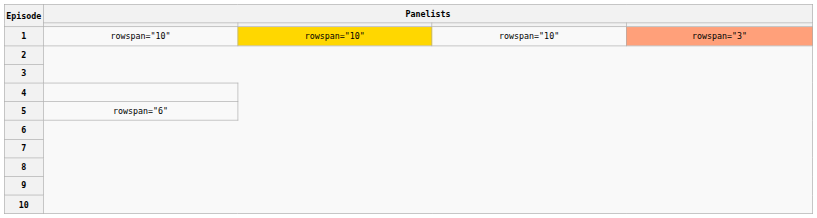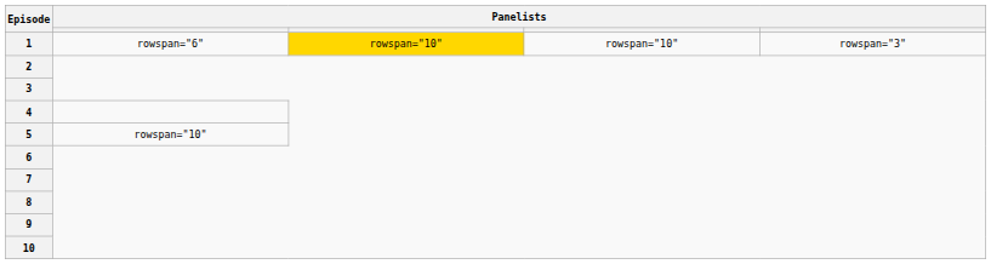1 | column 2: rowspan="10" -> rowspan="6"
1 | column 5: lightsalmon background -> no background
5 | column 2: rowspan="6" -> rowspan="10"
